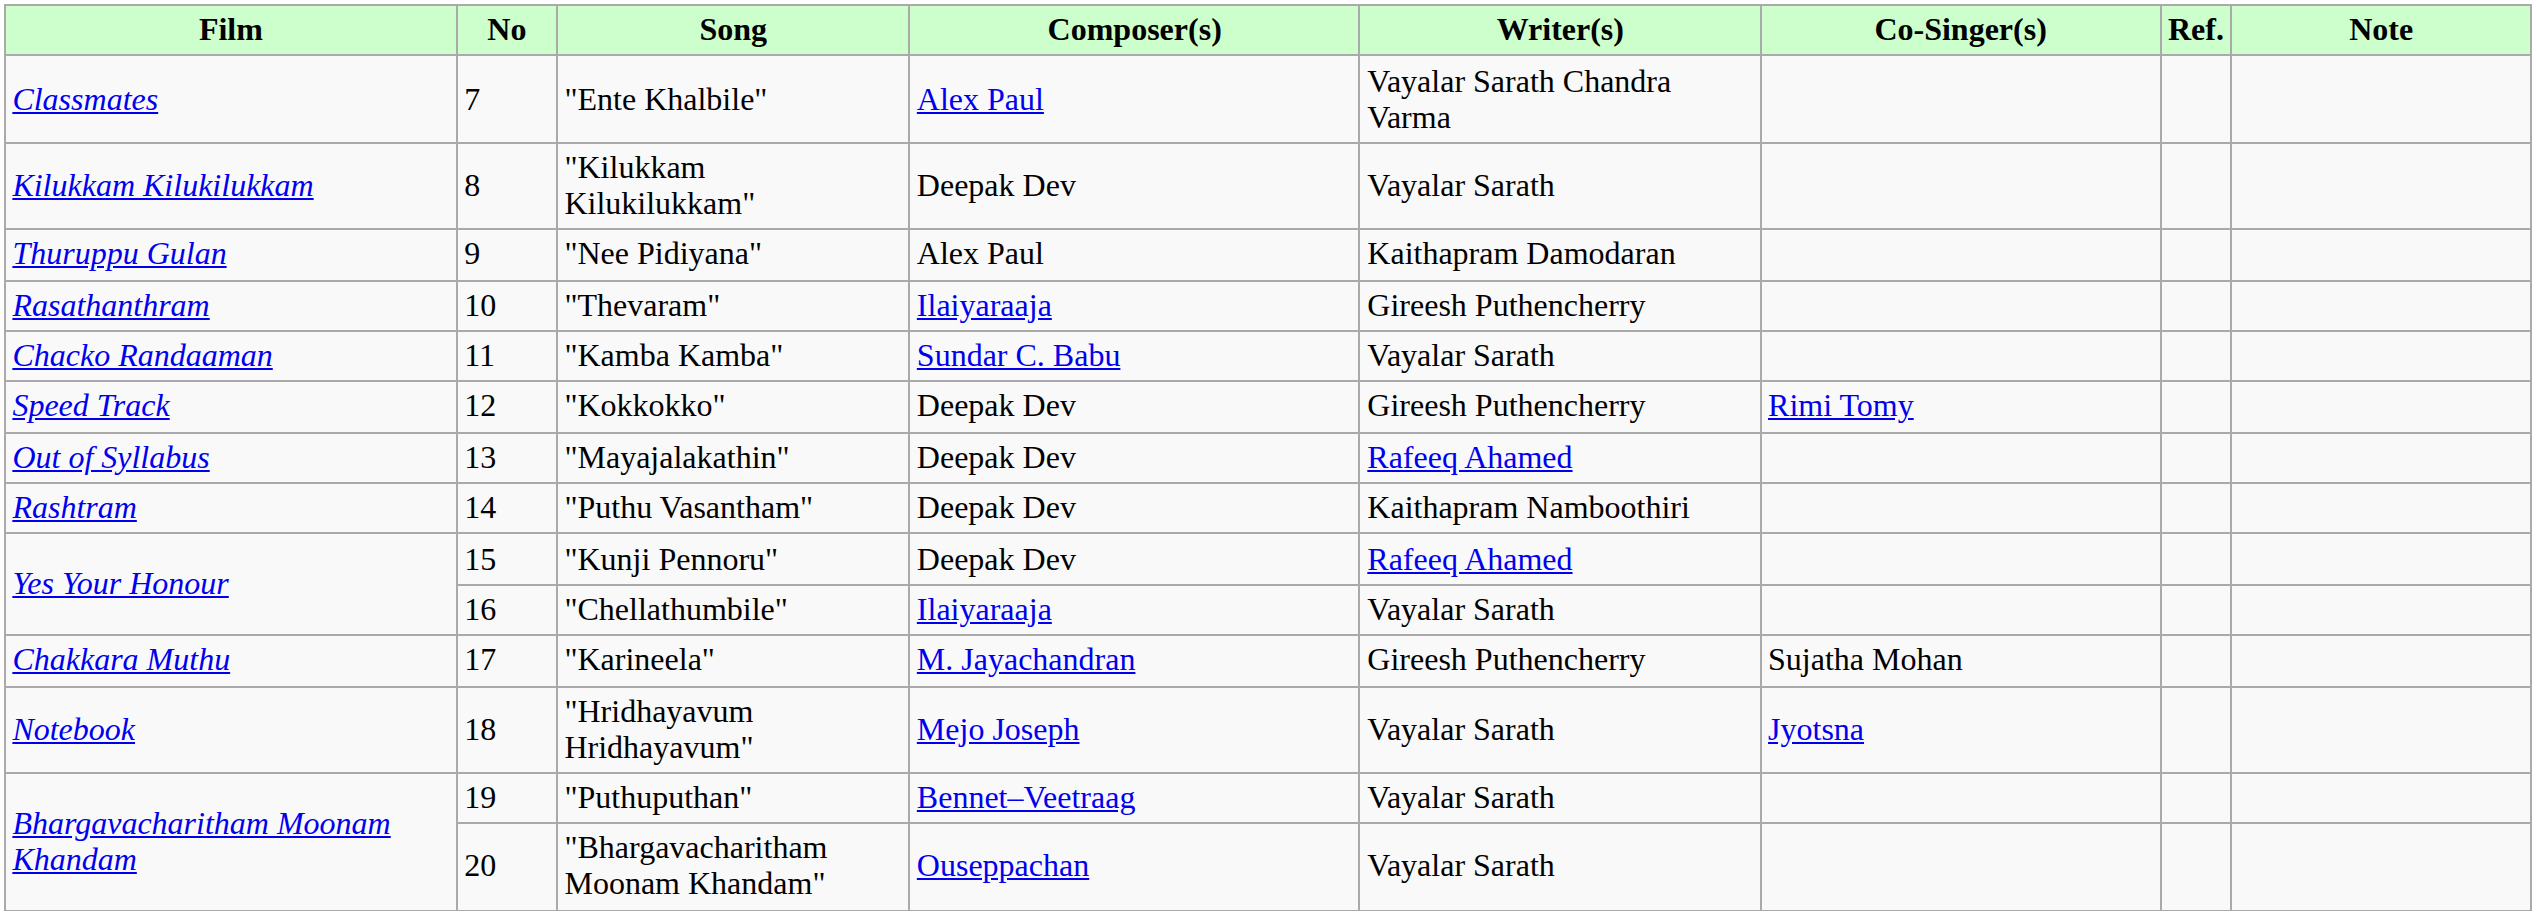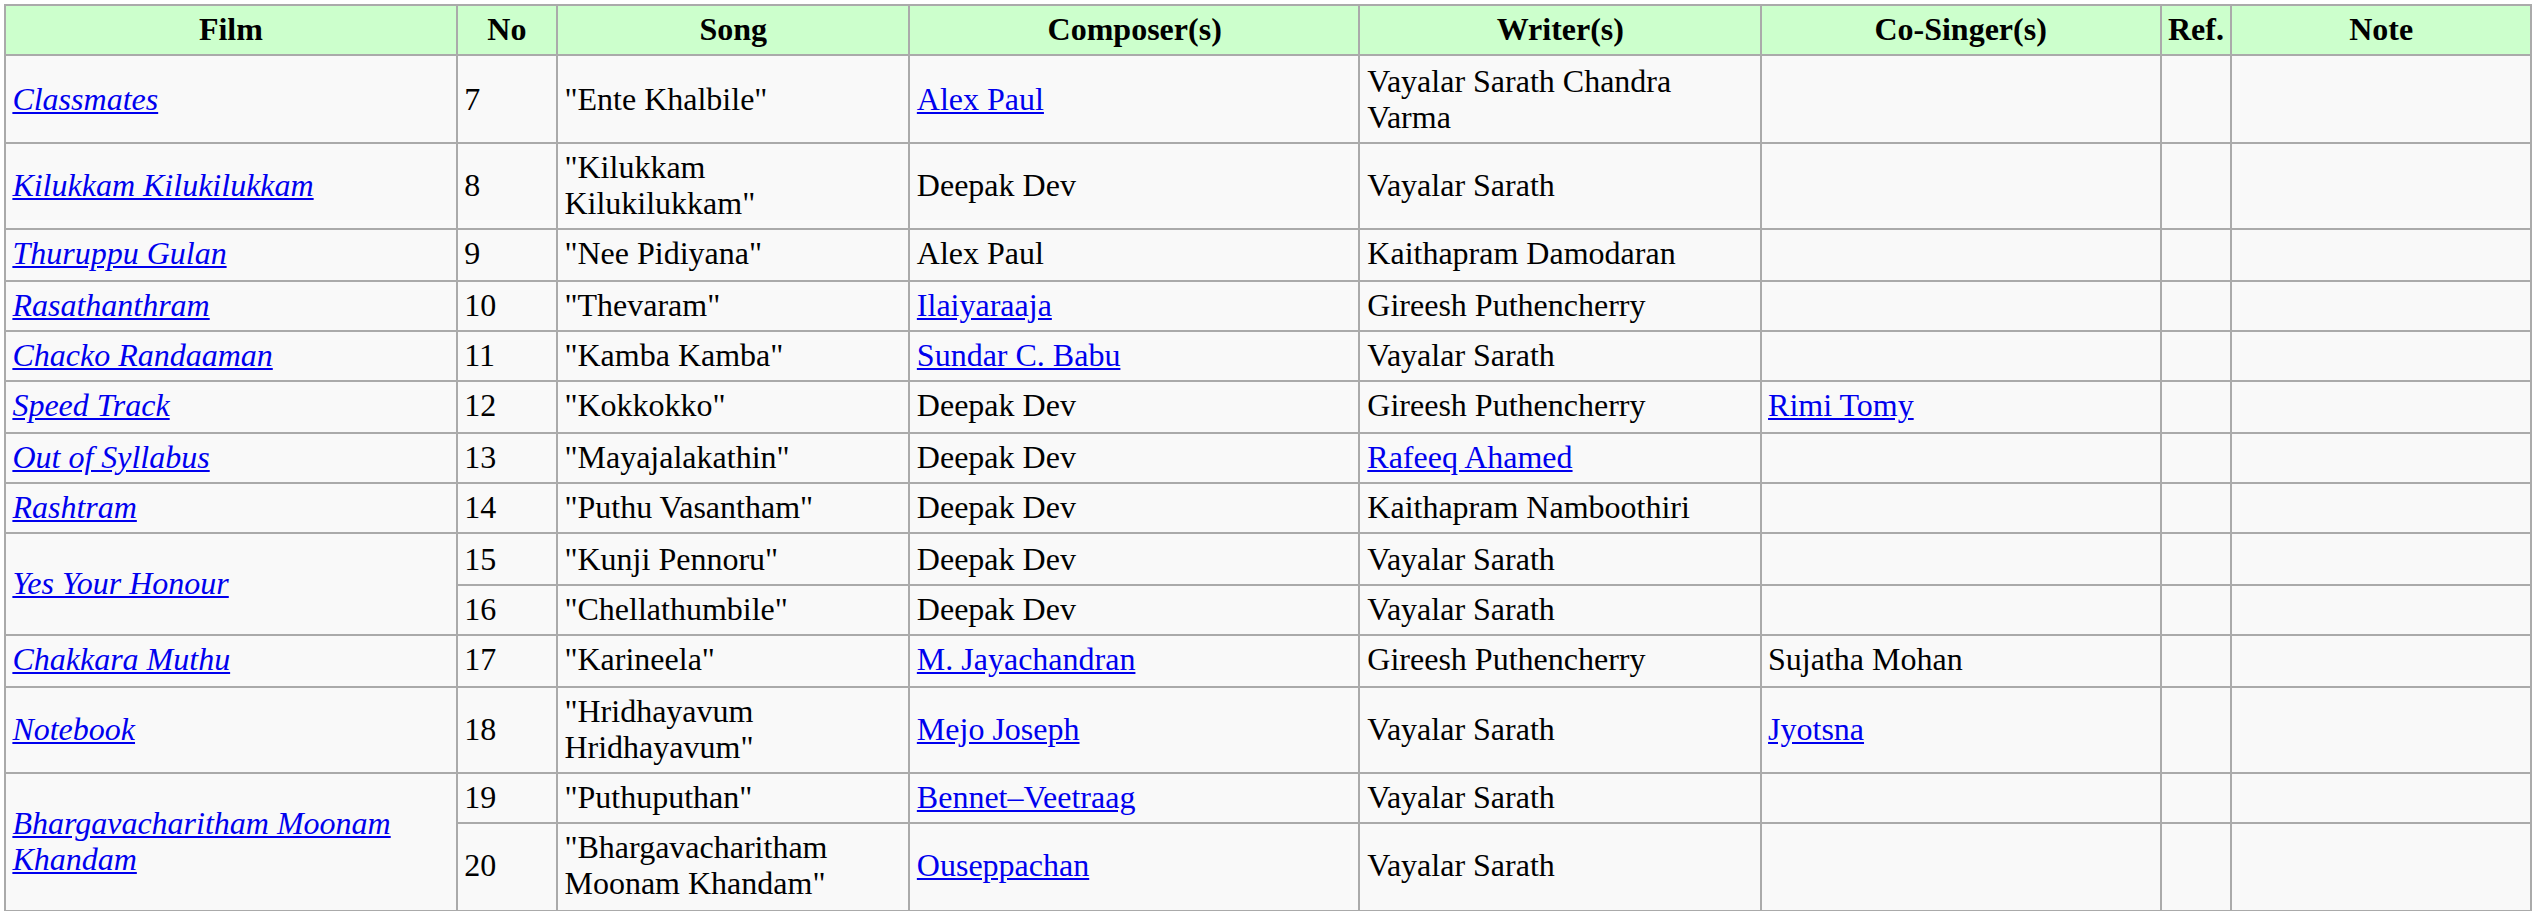"Kunji Pennoru" | Writer(s): Rafeeq Ahamed -> Vayalar Sarath
"Chellathumbile" | Composer(s): Ilaiyaraaja -> Deepak Dev
